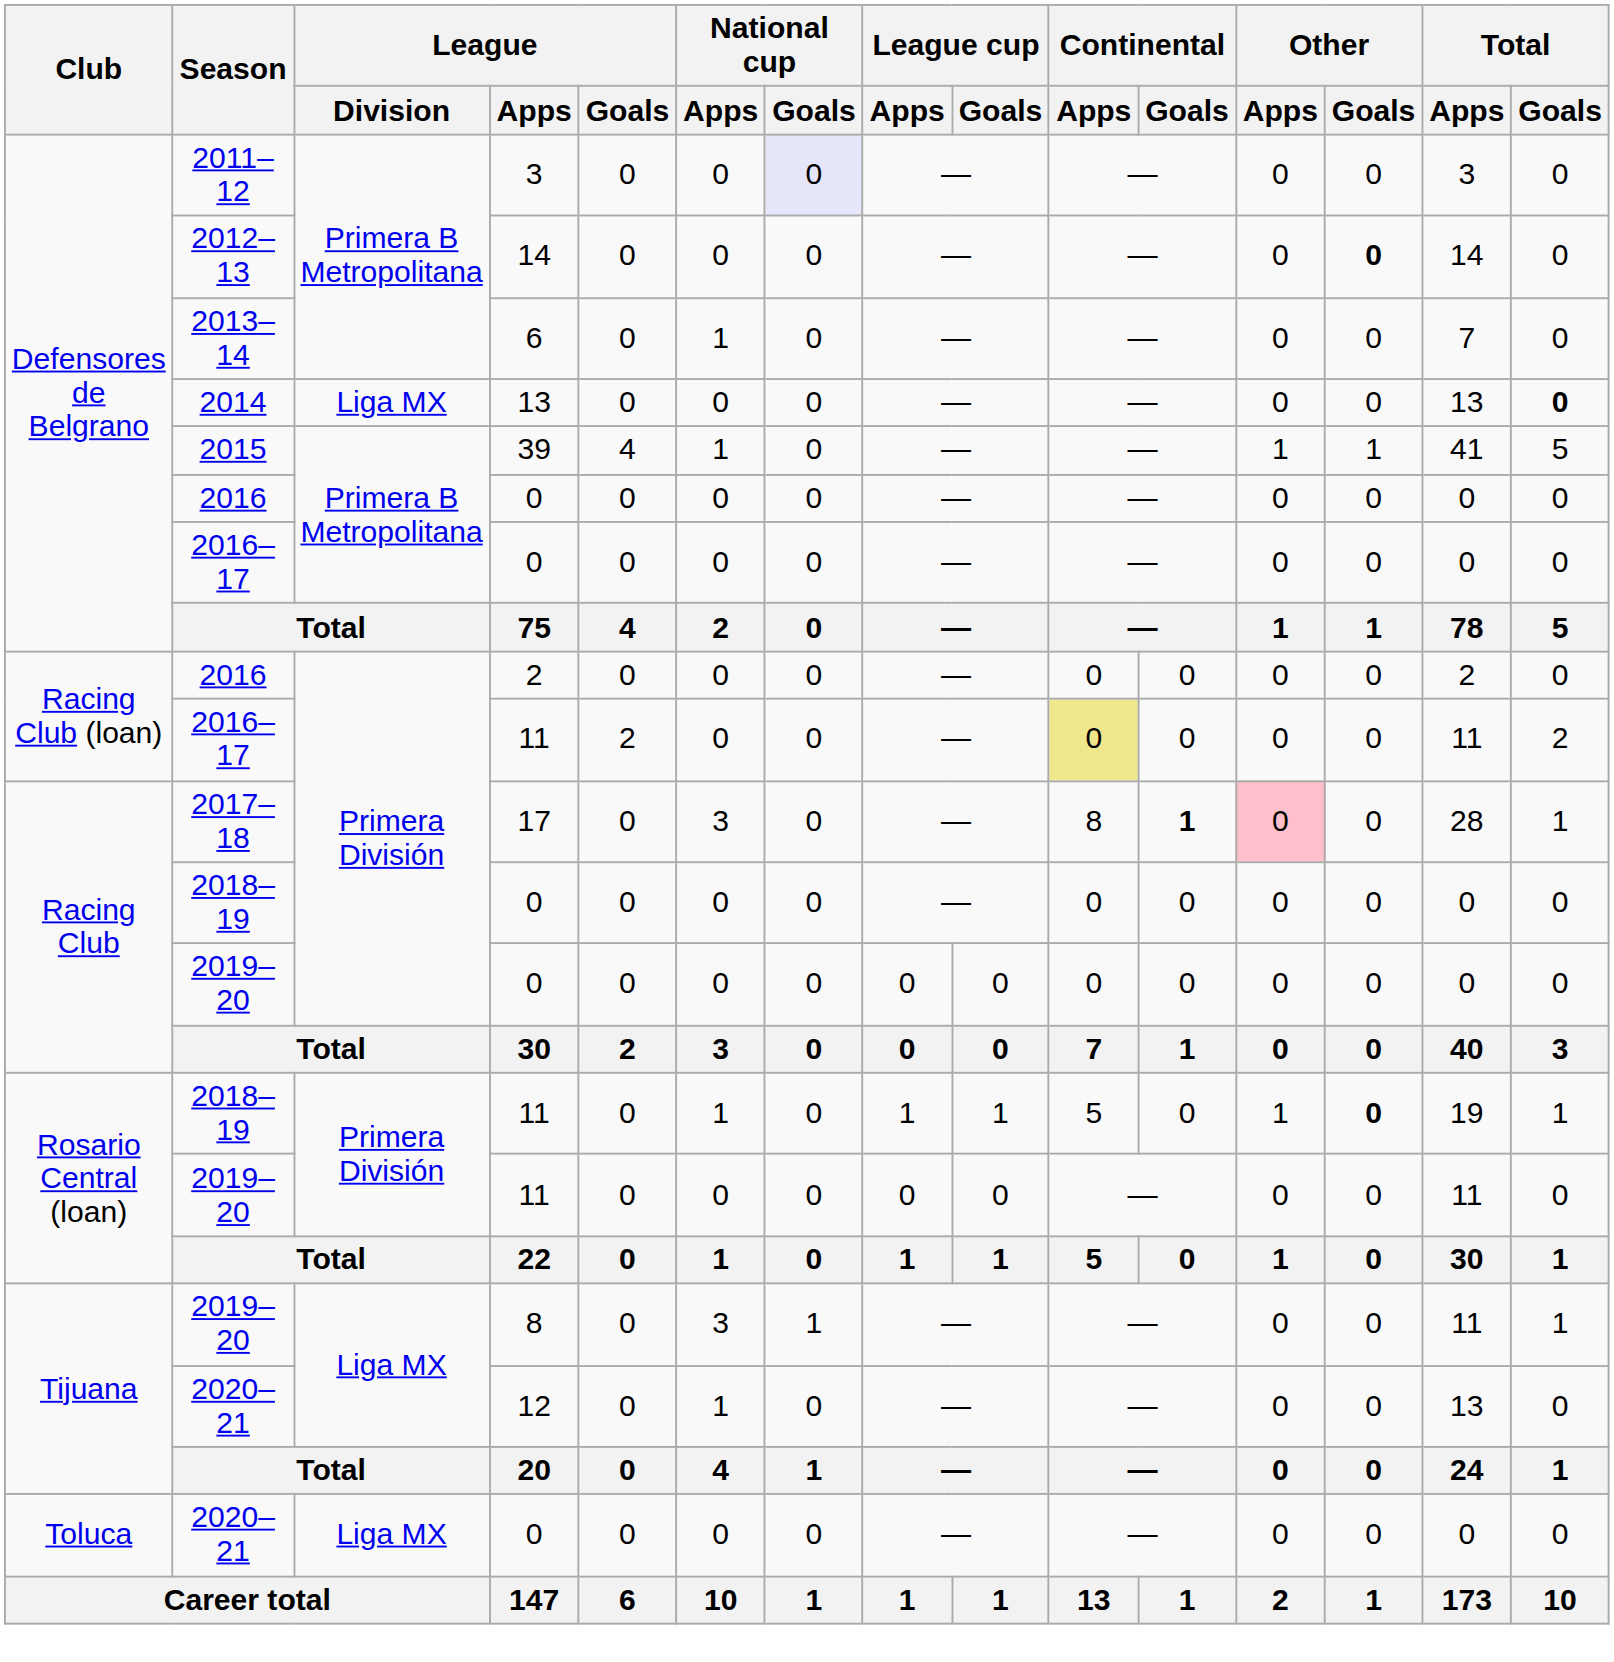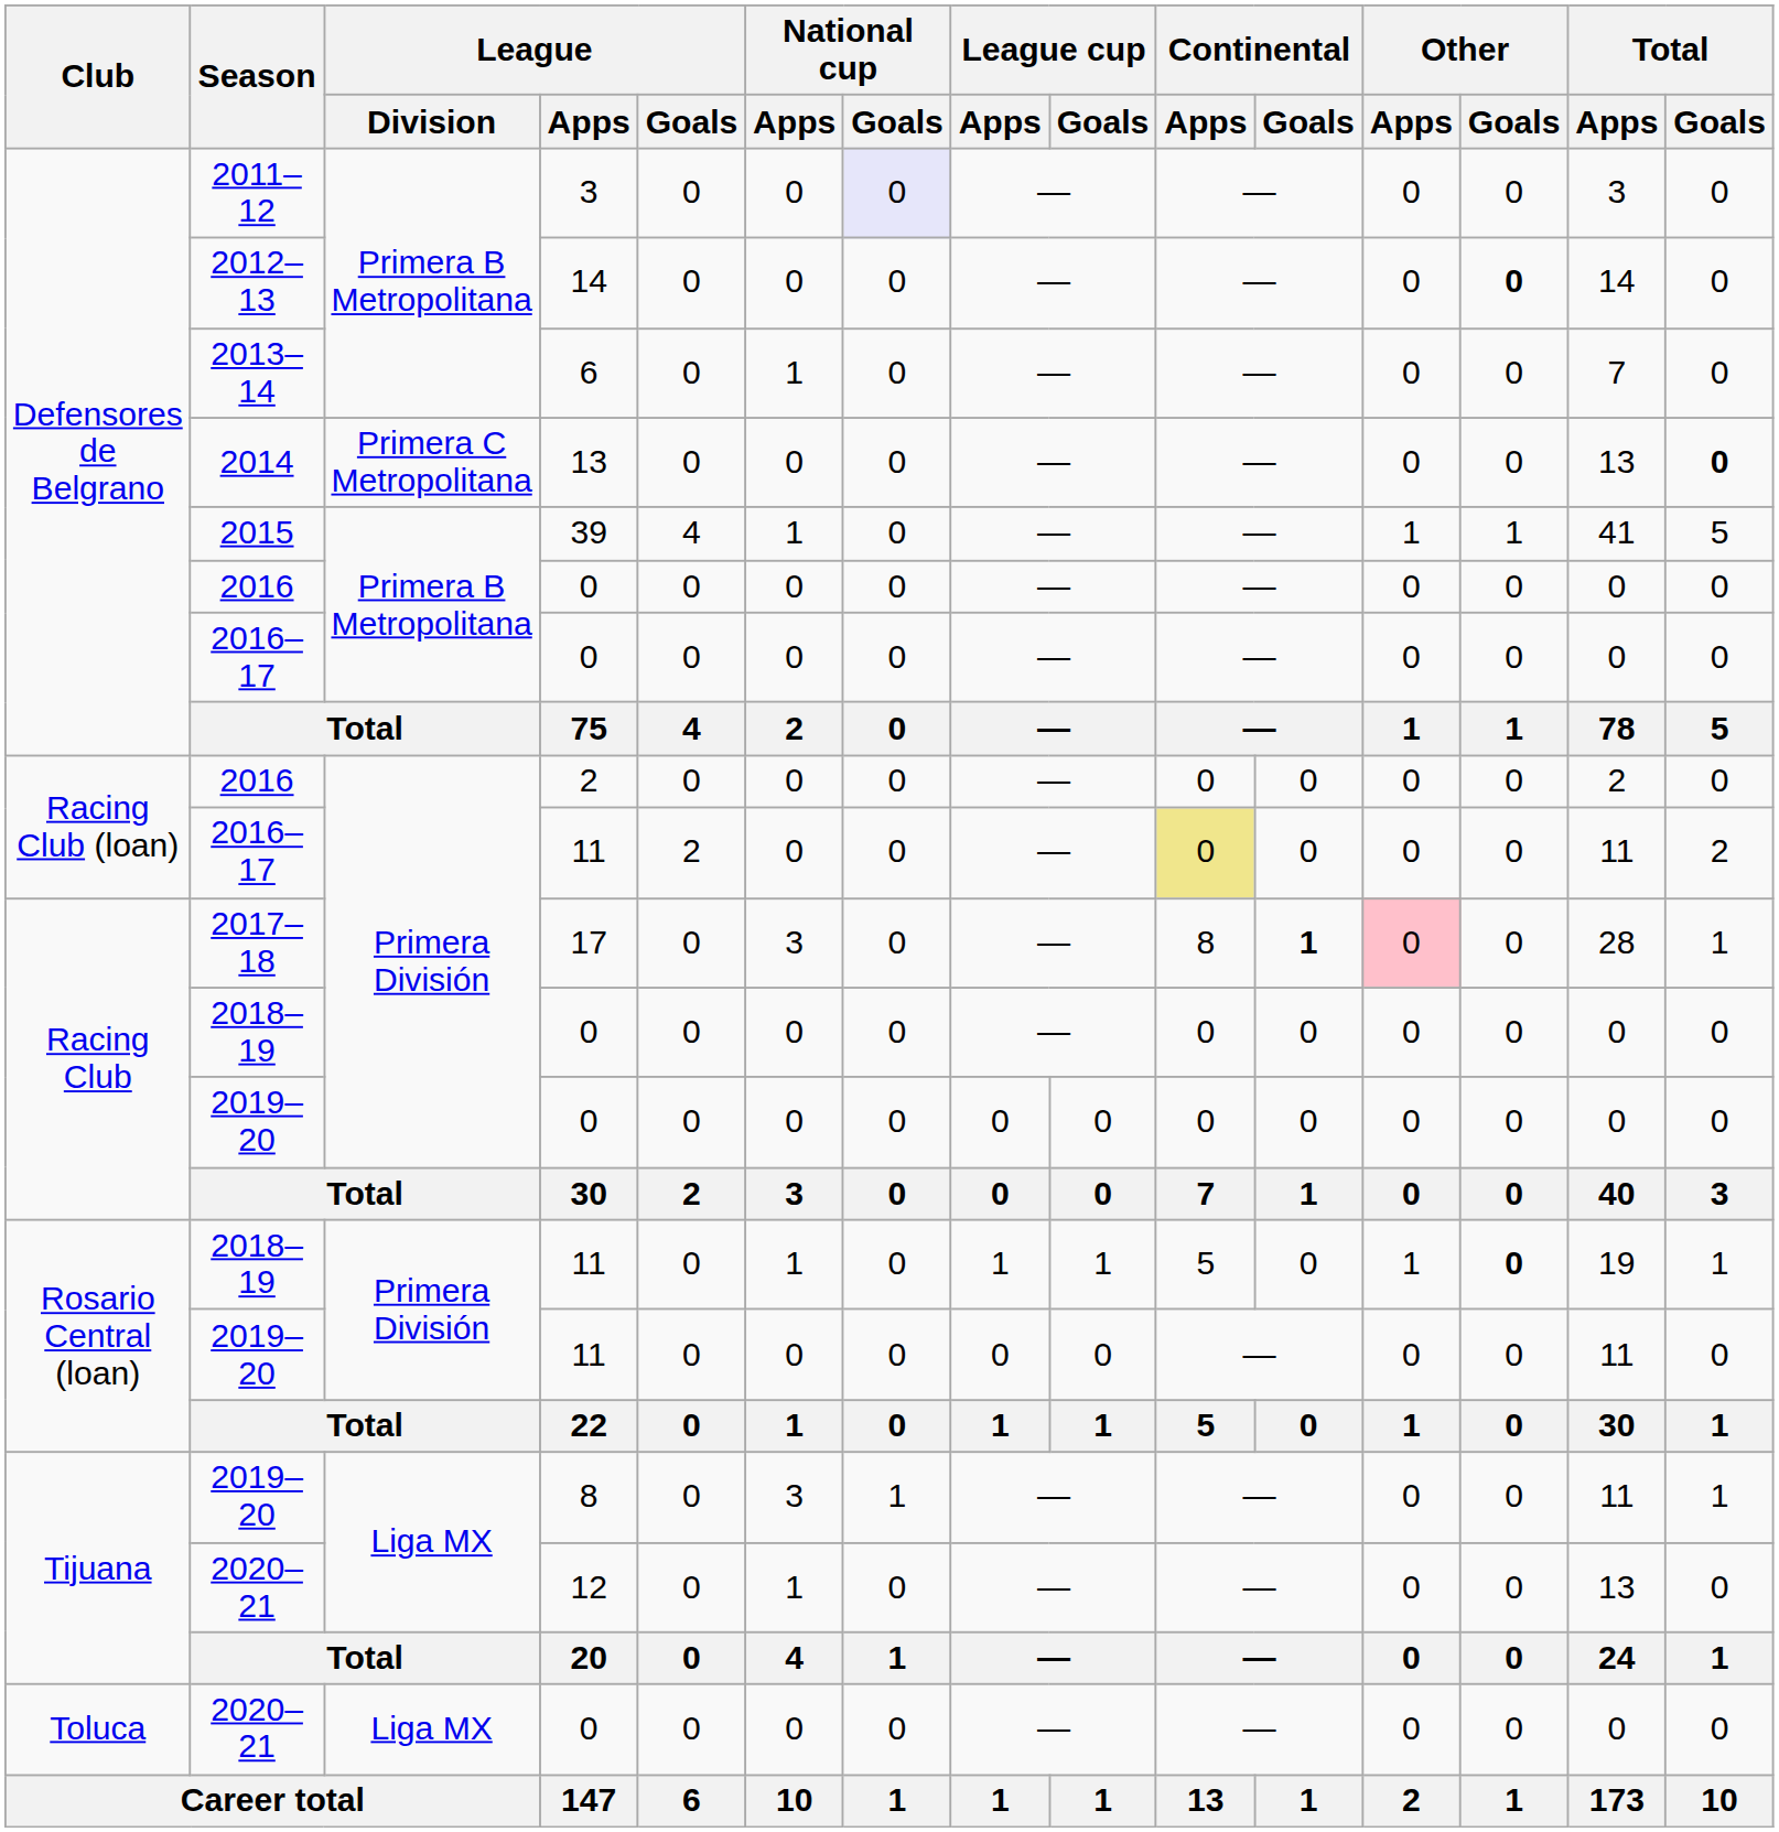2014 | League / Division: Liga MX -> Primera C Metropolitana
